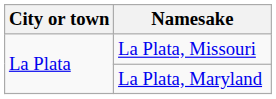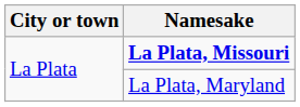La Plata, Missouri | Namesake: normal -> bold
